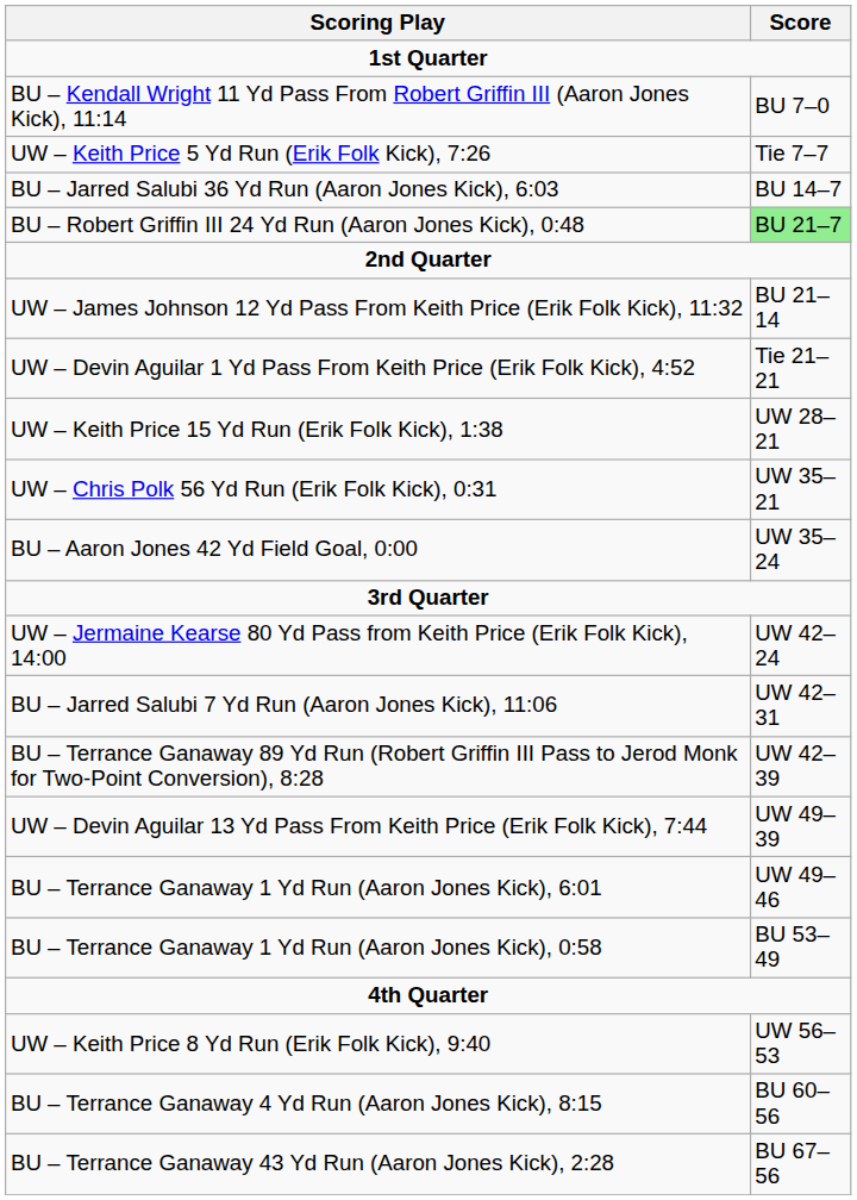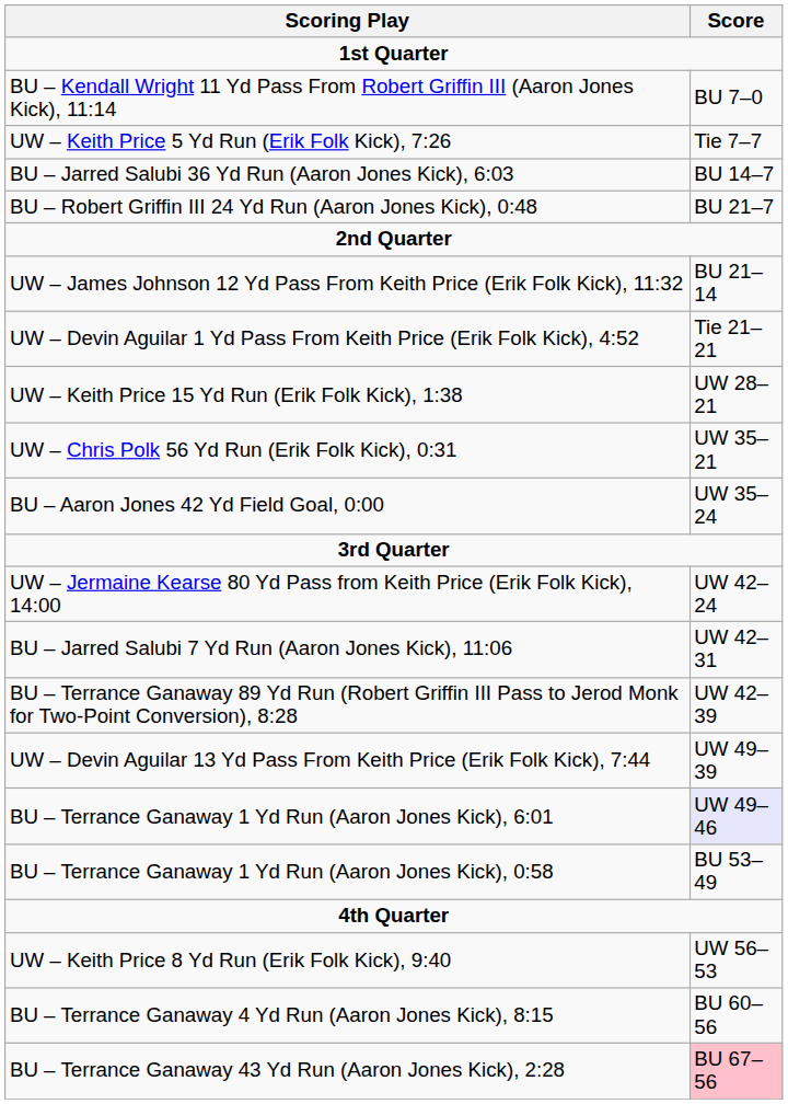BU – Robert Griffin III 24 Yd Run (Aaron Jones Kick), 0:48 | Score: lightgreen background -> no background
BU – Terrance Ganaway 1 Yd Run (Aaron Jones Kick), 6:01 | Score: no background -> lavender background
BU – Terrance Ganaway 43 Yd Run (Aaron Jones Kick), 2:28 | Score: no background -> pink background
